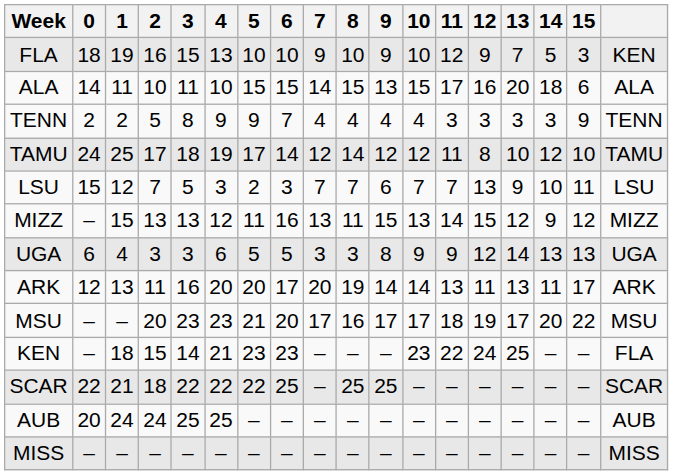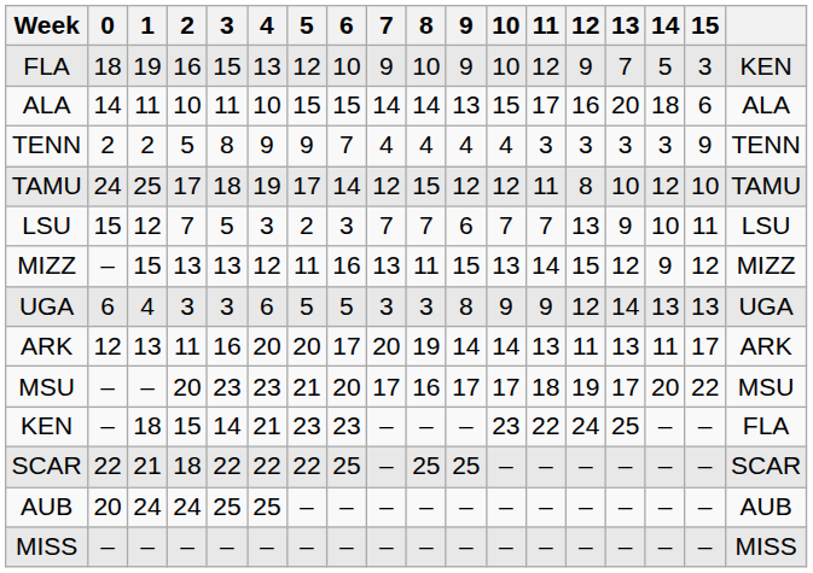row 2 | 5: 10 -> 12
row 3 | 8: 15 -> 14
row 5 | 8: 14 -> 15
